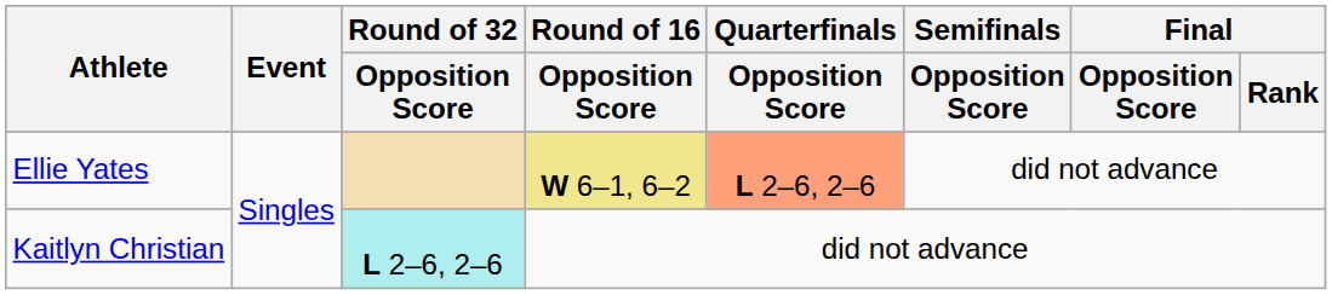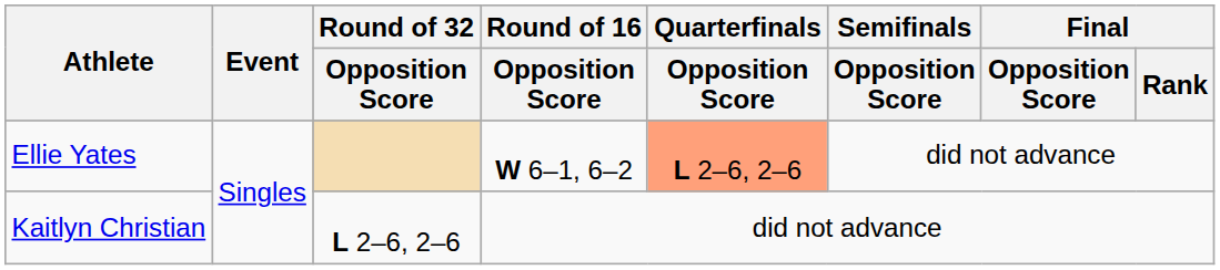Ellie Yates | Round of 16 / Opposition Score: khaki background -> no background
Kaitlyn Christian | Round of 32 / Opposition Score: paleturquoise background -> no background
